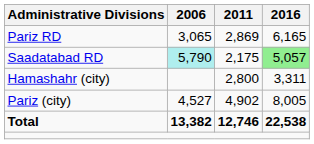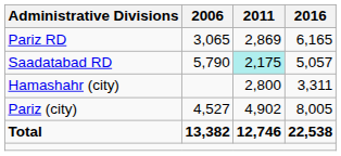Saadatabad RD | 2006: paleturquoise background -> no background
Saadatabad RD | 2011: no background -> paleturquoise background
Saadatabad RD | 2016: lightgreen background -> no background
